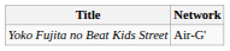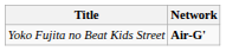Yoko Fujita no Beat Kids Street | Network: normal -> bold
